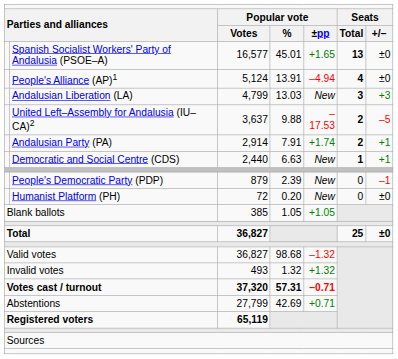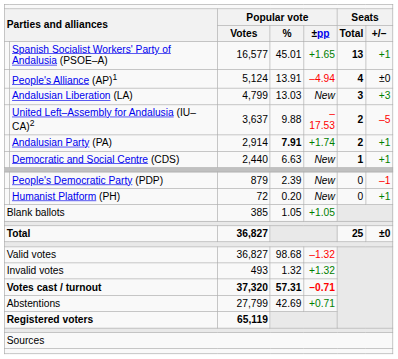Spanish Socialist Workers' Party of Andalusia (PSOE–A) | column 7: ±0 -> +1
Andalusian Party (PA) | column 4: normal -> bold
Humanist Platform (PH) | column 7: ±0 -> +1
